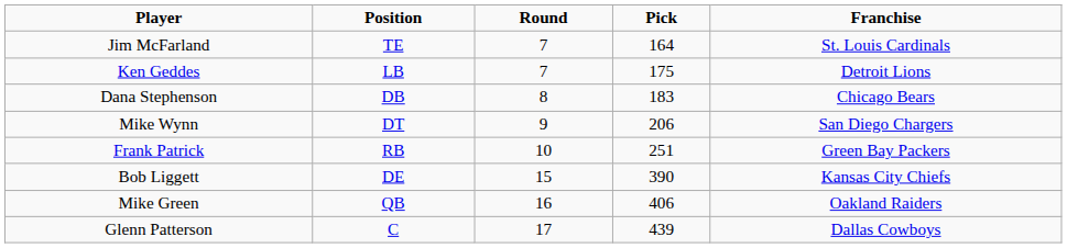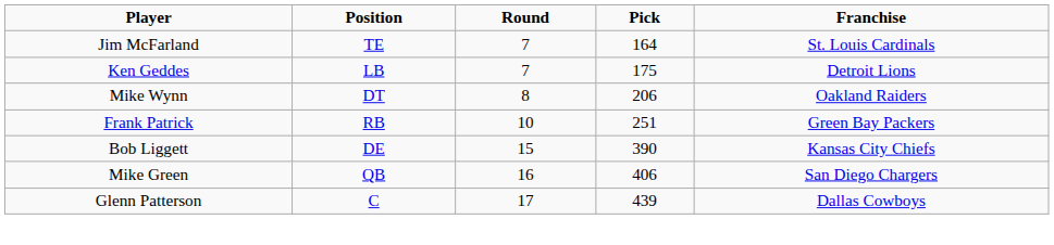- row: Dana Stephenson | DB | 8 | 183 | Chicago Bears
Mike Wynn | Round: 9 -> 8
Mike Wynn | Franchise: San Diego Chargers -> Oakland Raiders
Mike Green | Franchise: Oakland Raiders -> San Diego Chargers
